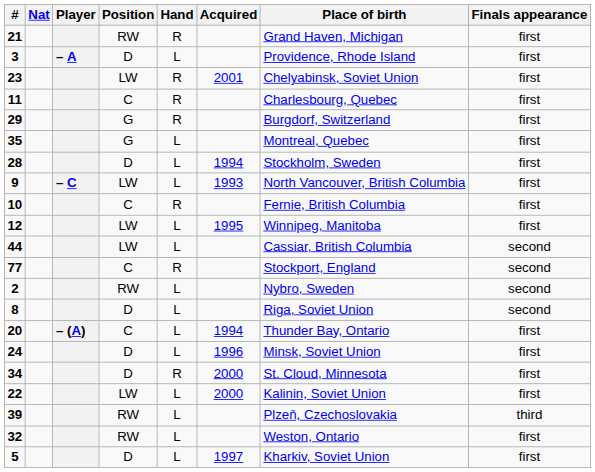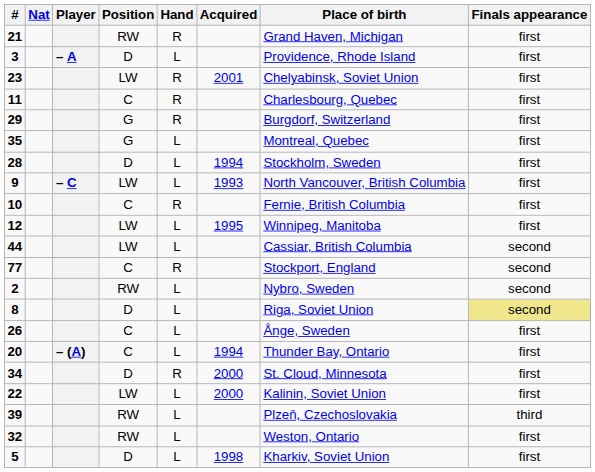8 | Finals appearance: no background -> khaki background
+ row: 26 | C | L | Ånge, Sweden | first
- row: 24 | D | L | 1996 | Minsk, Soviet Union | first
5 | Acquired: 1997 -> 1998
